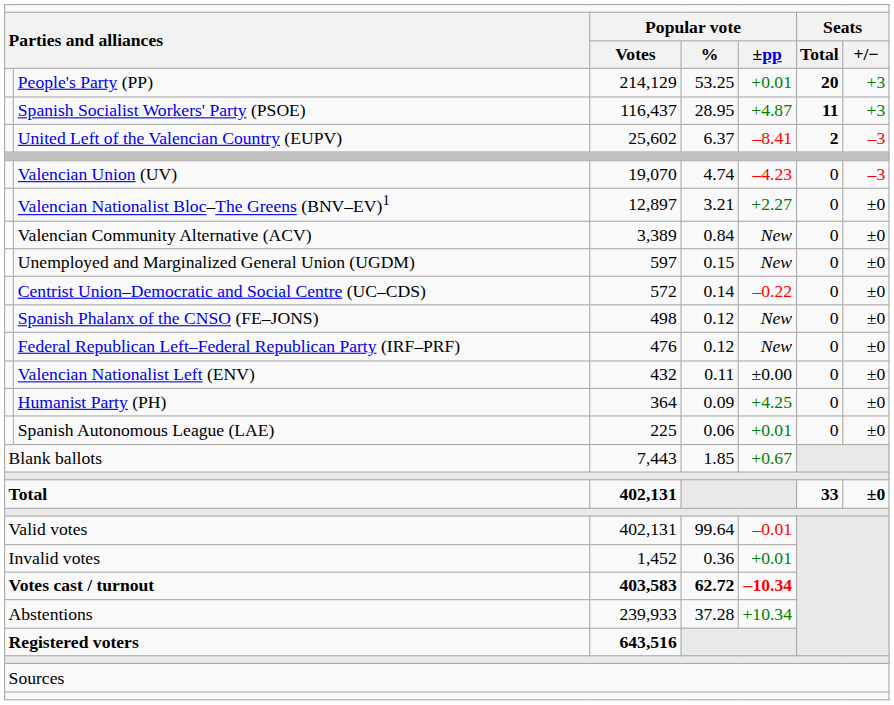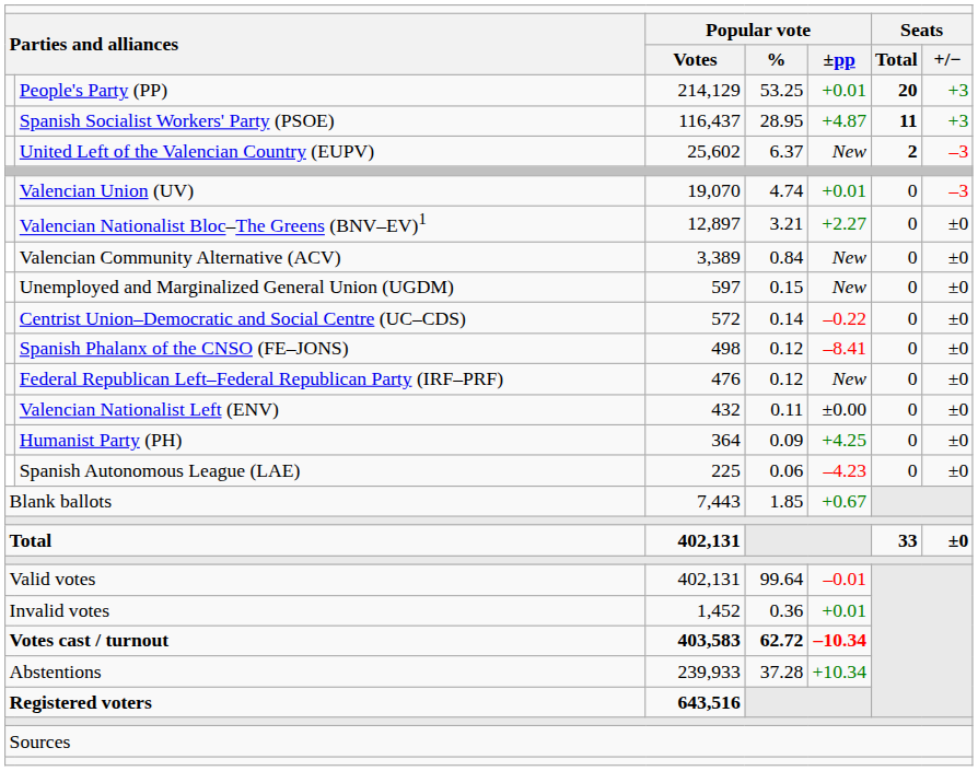United Left of the Valencian Country (EUPV) | column 5: –8.41 -> New
Valencian Union (UV) | column 5: –4.23 -> +0.01
Spanish Phalanx of the CNSO (FE–JONS) | column 5: New -> –8.41
Spanish Autonomous League (LAE) | column 5: +0.01 -> –4.23
